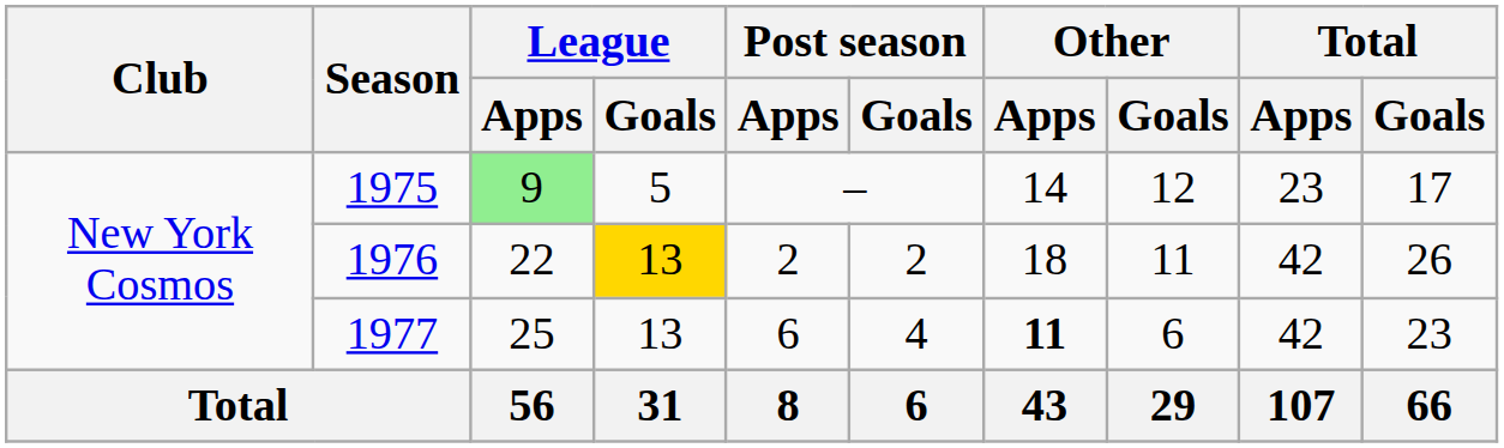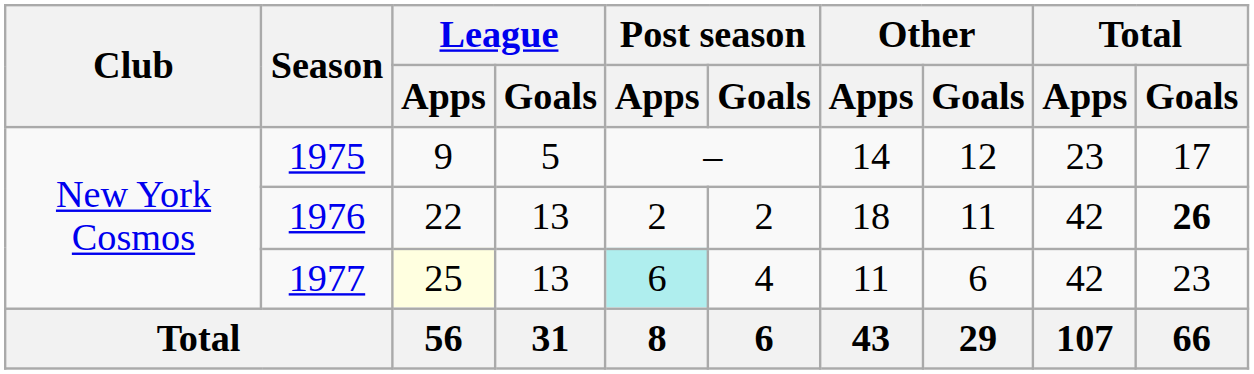1975 | League / Apps: lightgreen background -> no background
1976 | League / Goals: gold background -> no background
1976 | Total / Goals: normal -> bold
1977 | League / Apps: no background -> lightyellow background
1977 | Post season / Apps: no background -> paleturquoise background
1977 | Other / Apps: bold -> normal
